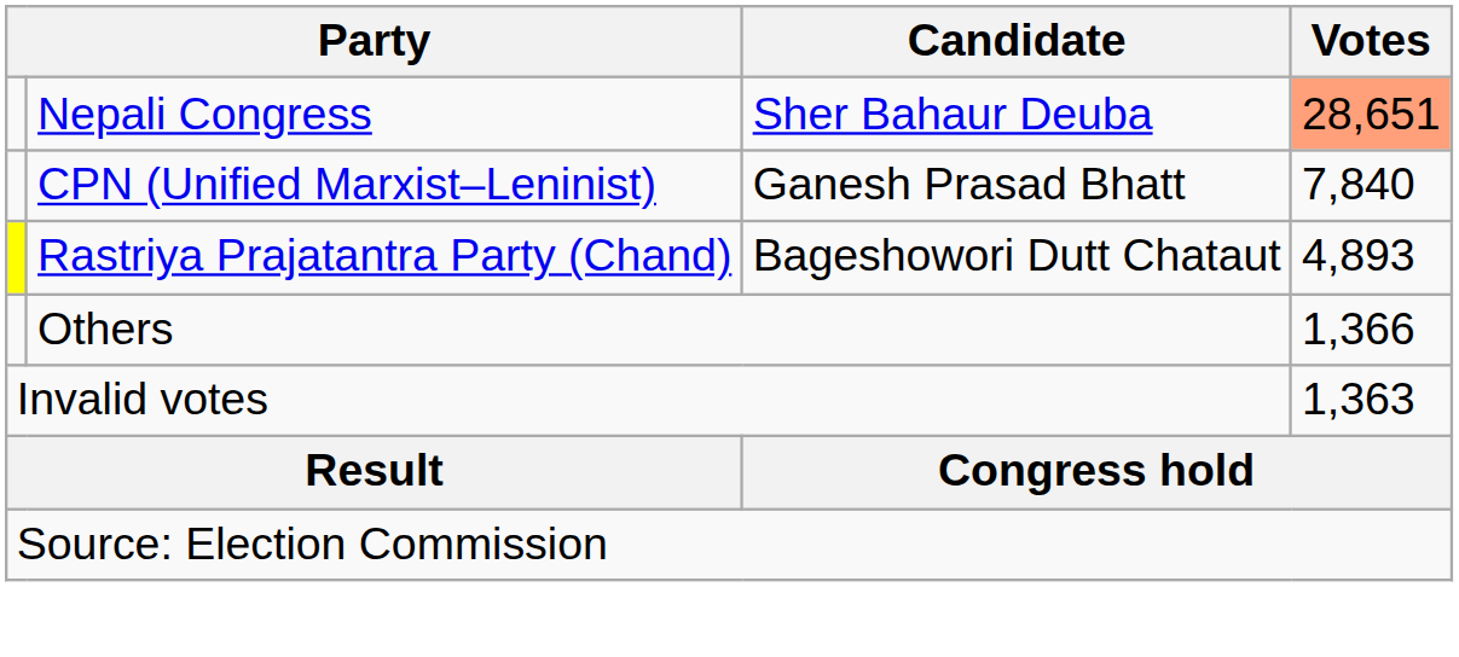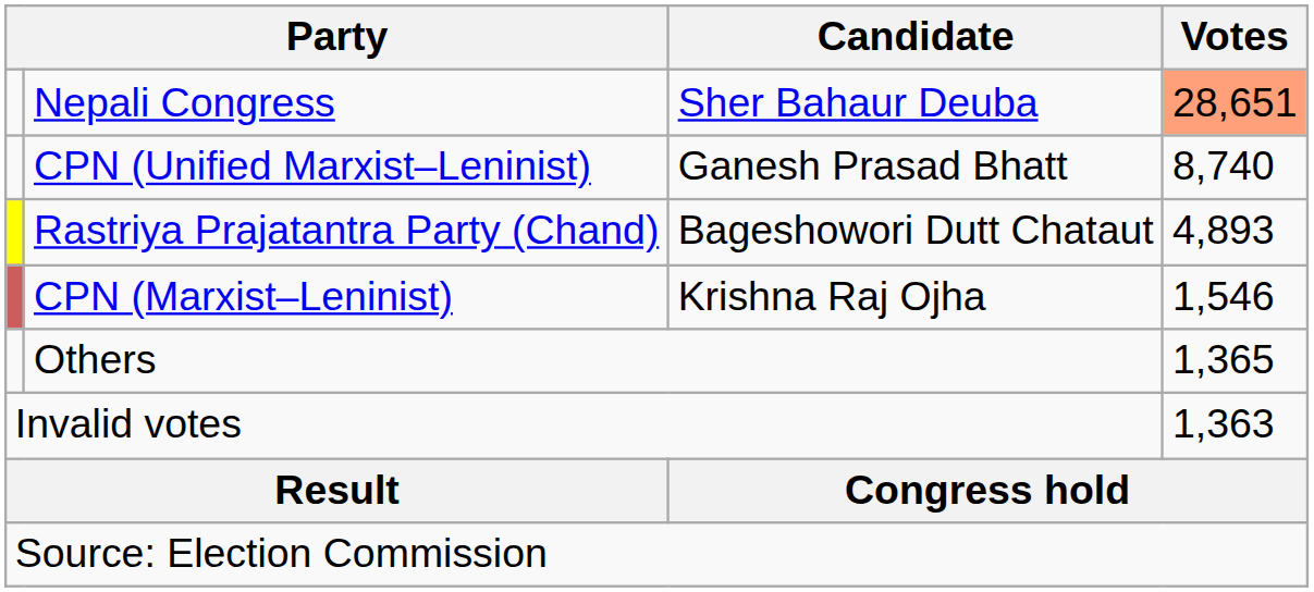CPN (Unified Marxist–Leninist) | Votes: 7,840 -> 8,740
+ row: CPN (Marxist–Leninist) | Krishna Raj Ojha | 1,546
Others | Votes: 1,366 -> 1,365
